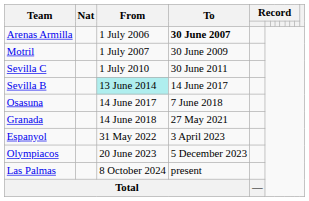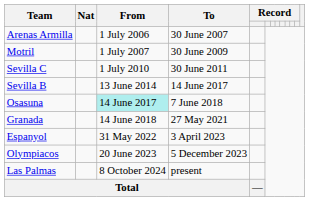Arenas Armilla | To: bold -> normal
Sevilla B | From: paleturquoise background -> no background
Osasuna | From: no background -> paleturquoise background
